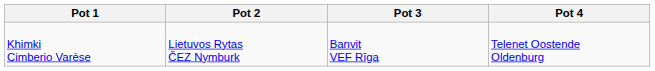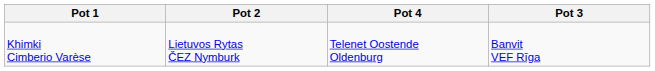columns swapped: Pot 3 <-> Pot 4
